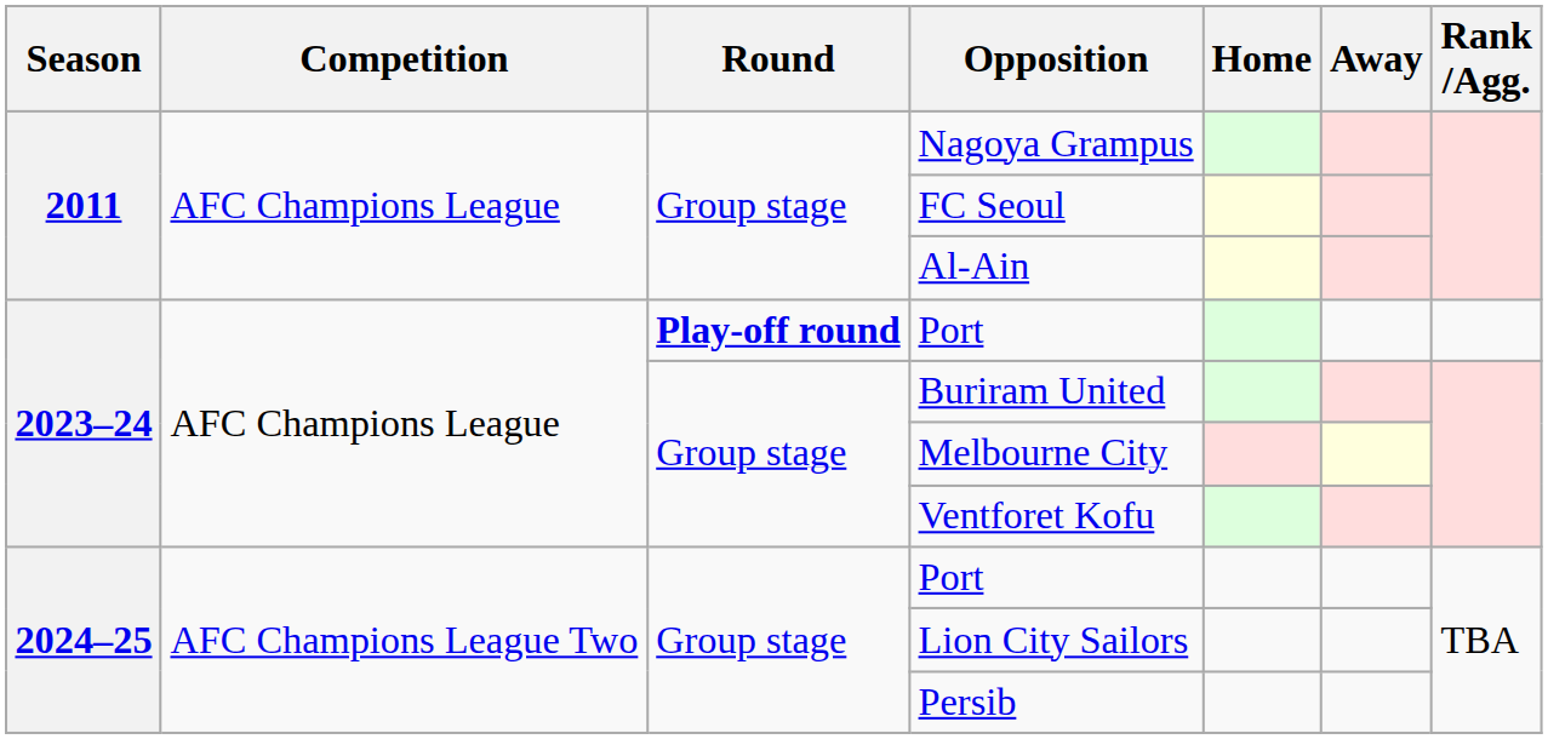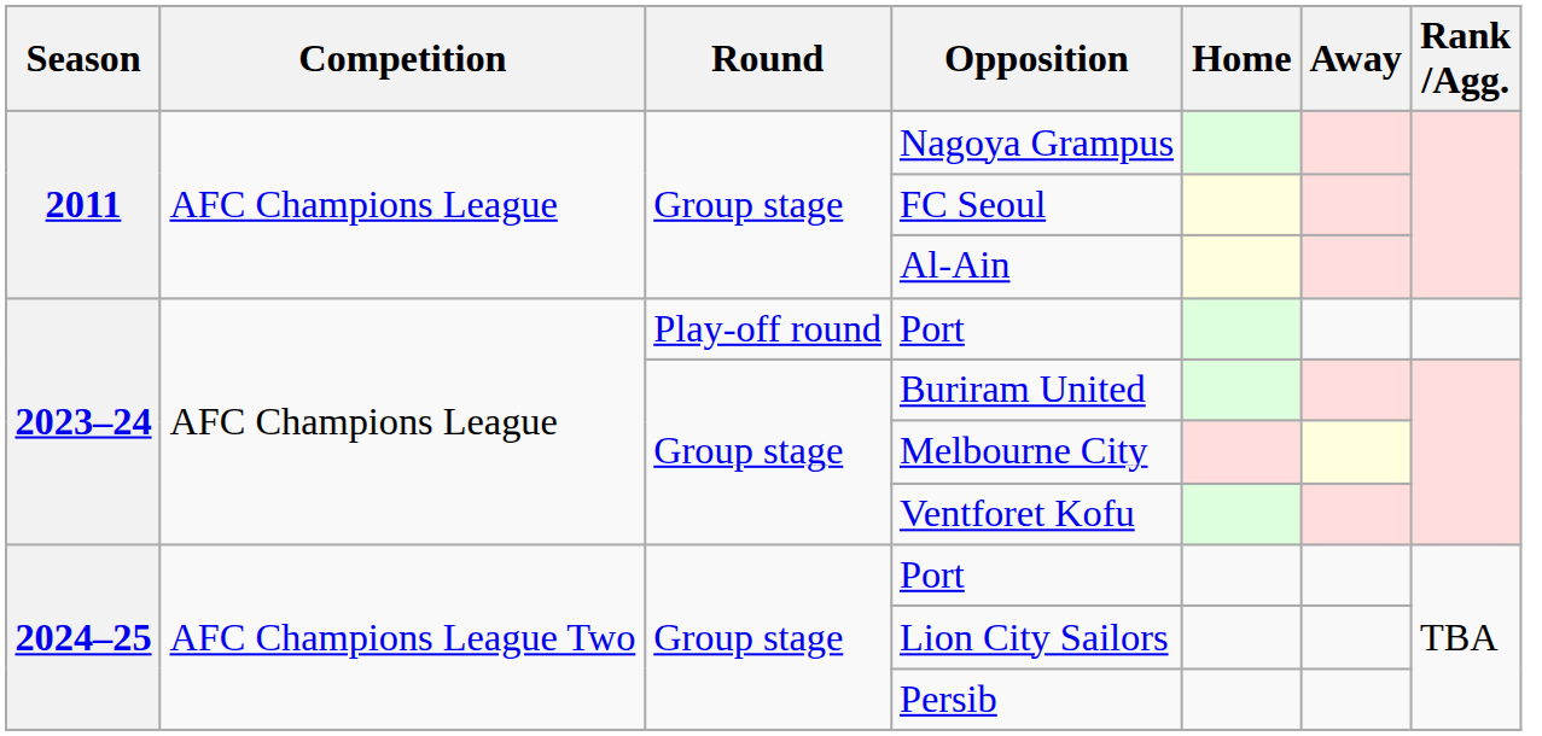2023–24 / Port | Round: bold -> normal
